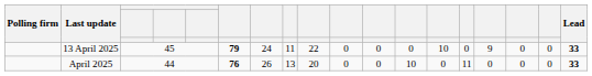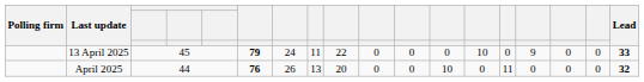April 2025 | Lead: 33 -> 32
